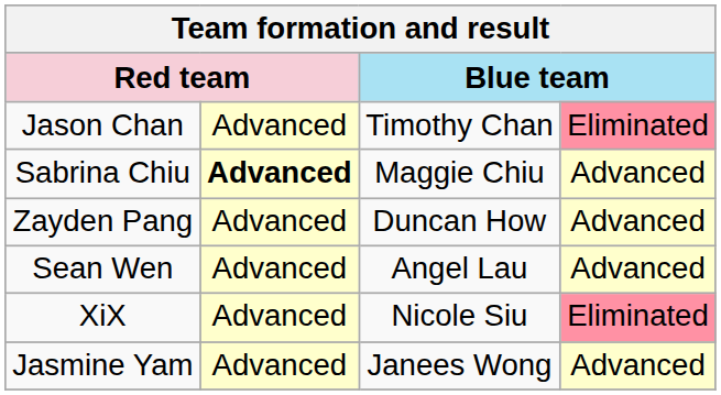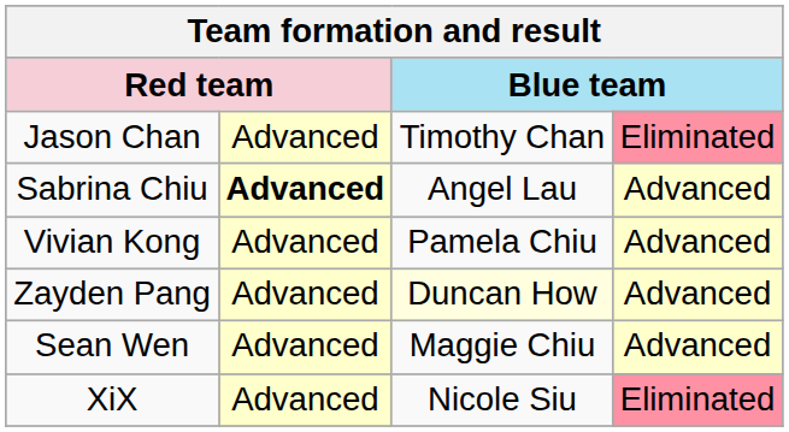Sabrina Chiu | column 3: Maggie Chiu -> Angel Lau
+ row: Vivian Kong | Advanced | Pamela Chiu | Advanced
Zayden Pang | column 3: no background -> lightyellow background
Sean Wen | column 3: Angel Lau -> Maggie Chiu
- row: Jasmine Yam | Advanced | Janees Wong | Advanced
